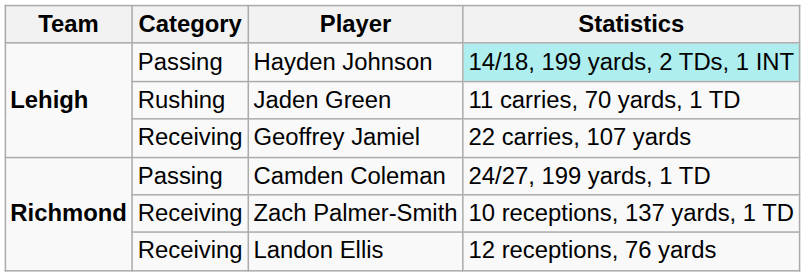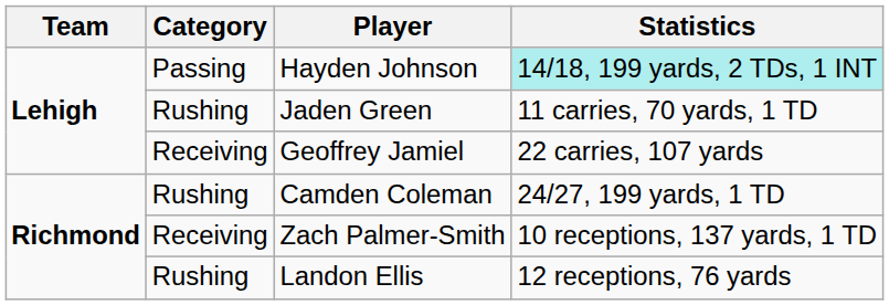Camden Coleman | Category: Passing -> Rushing
Landon Ellis | Category: Receiving -> Rushing
